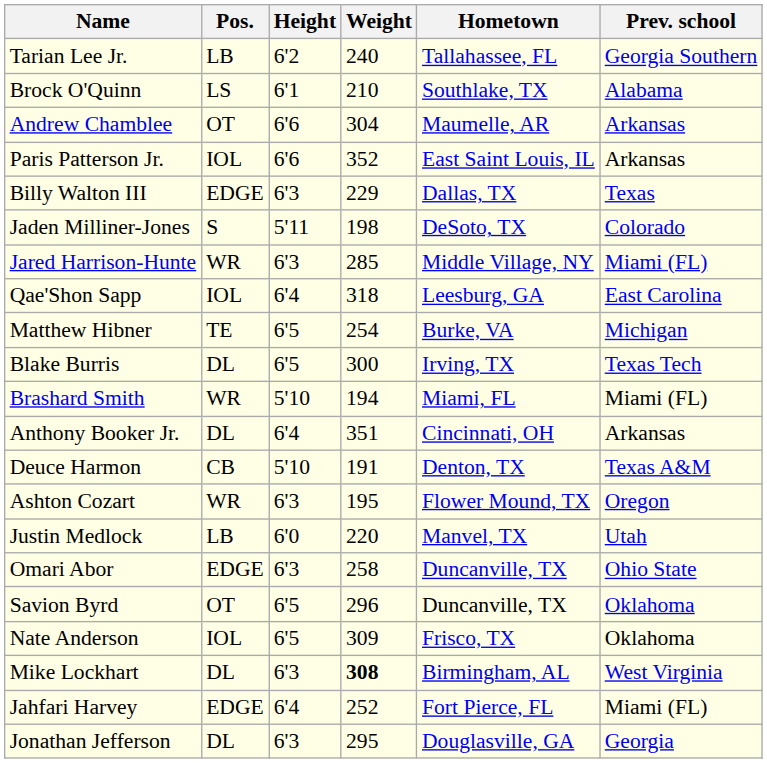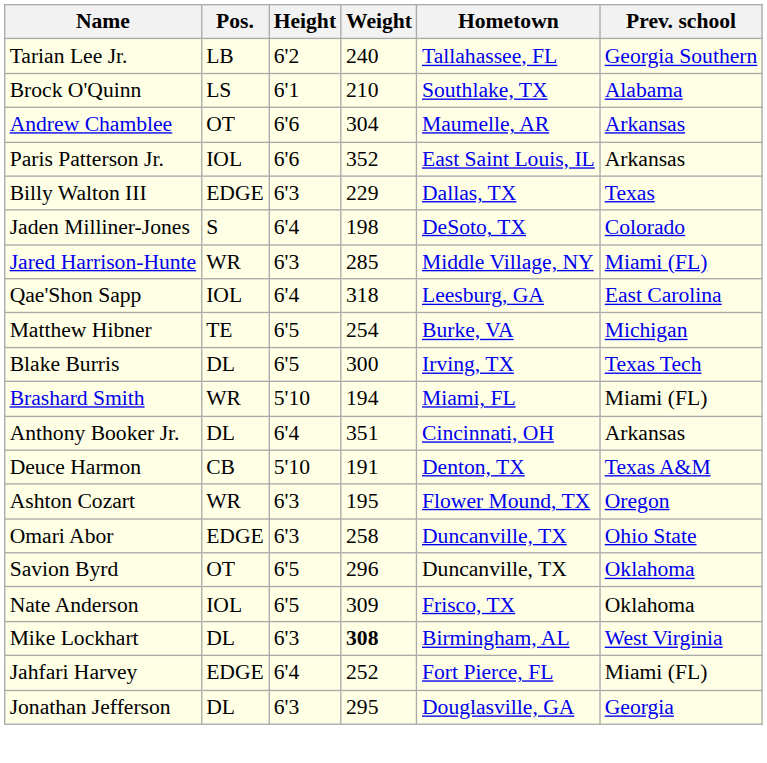Jaden Milliner-Jones | Height: 5'11 -> 6'4
- row: Justin Medlock | LB | 6'0 | 220 | Manvel, TX | Utah
